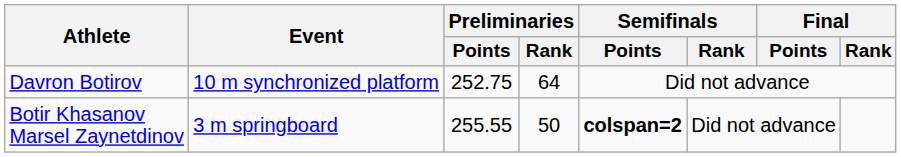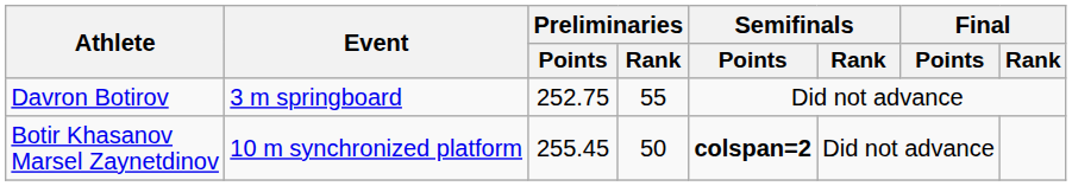Davron Botirov | Event: 10 m synchronized platform -> 3 m springboard
Davron Botirov | Preliminaries / Rank: 64 -> 55
Botir Khasanov Marsel Zaynetdinov | Event: 3 m springboard -> 10 m synchronized platform
Botir Khasanov Marsel Zaynetdinov | Preliminaries / Points: 255.55 -> 255.45
